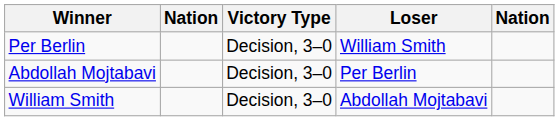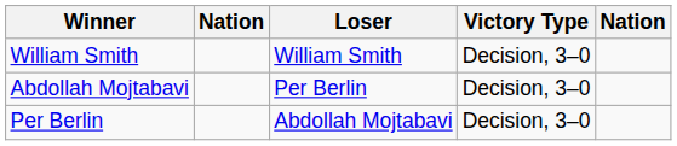columns swapped: Victory Type <-> Loser
row 2 | Winner: Per Berlin -> William Smith
row 4 | Winner: William Smith -> Per Berlin
